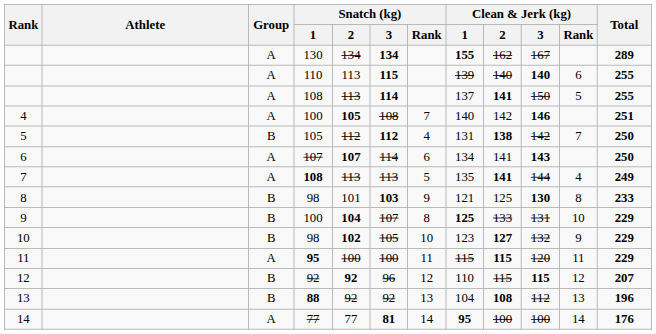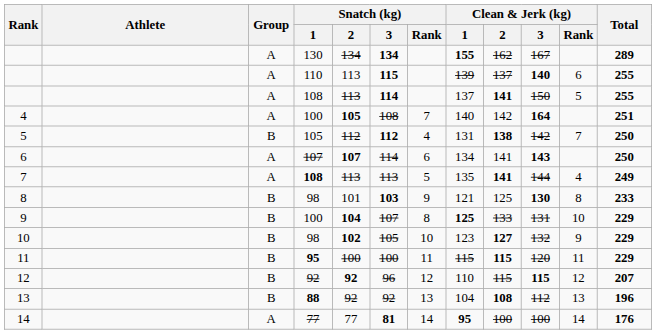row 4 | Clean & Jerk (kg) / 2: 140 -> 137
row 6 | Clean & Jerk (kg) / 3: 146 -> 164
row 13 | Group: A -> B
